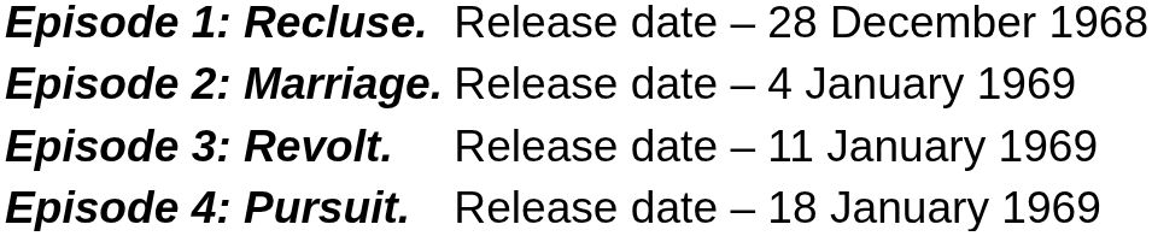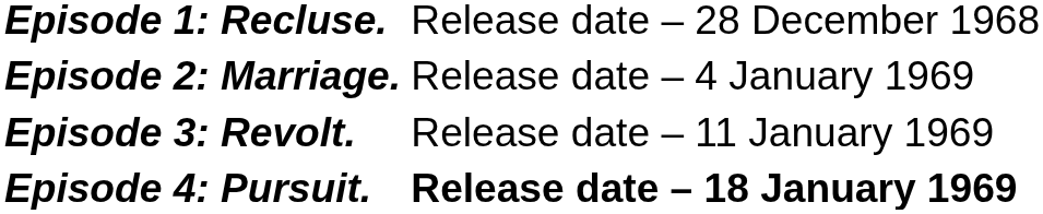Episode 4: Pursuit. | column 2: normal -> bold
